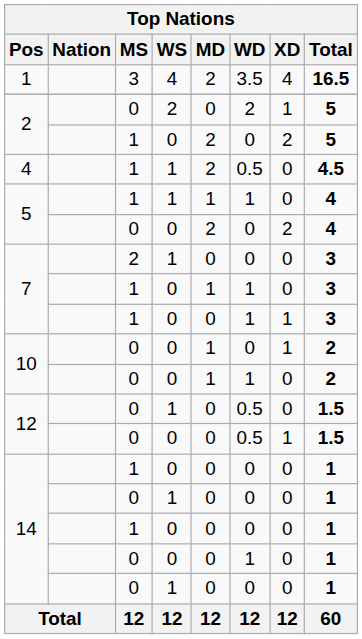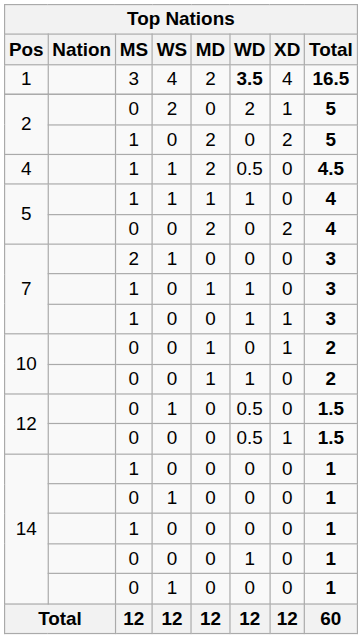row 3 | WD: normal -> bold
